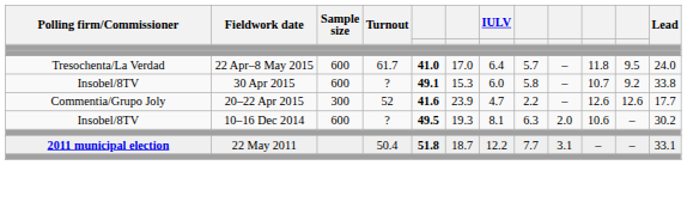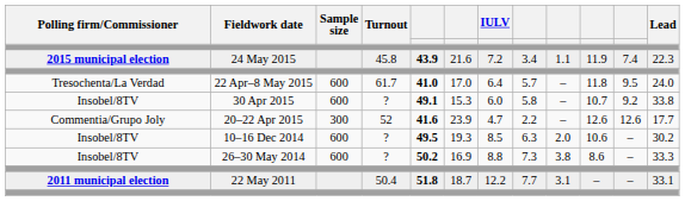+ row: 2015 municipal election | 24 May 2015 | 45.8 | 43.9 | 21.6 | 7.2 | 3.4 | 1.1 | 11.9 | 7.4 | 22.3
10–16 Dec 2014 | IULV: 8.1 -> 8.5
+ row: Insobel/8TV | 26–30 May 2014 | 600 | ? | 50.2 | 16.9 | 8.8 | 7.3 | 3.8 | 8.6 | – | 33.3
